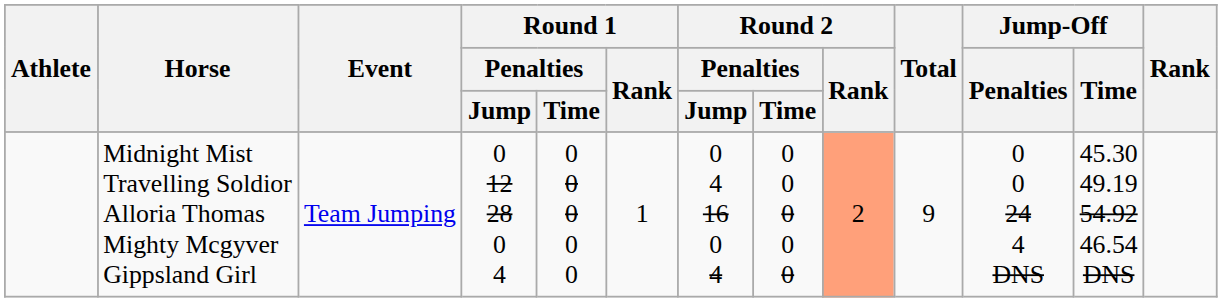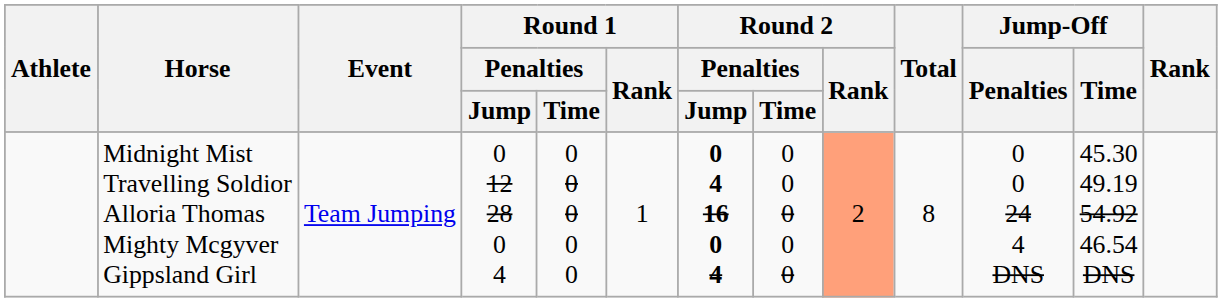row 4 | Round 2 / Penalties / Jump: normal -> bold
row 4 | Total: 9 -> 8
